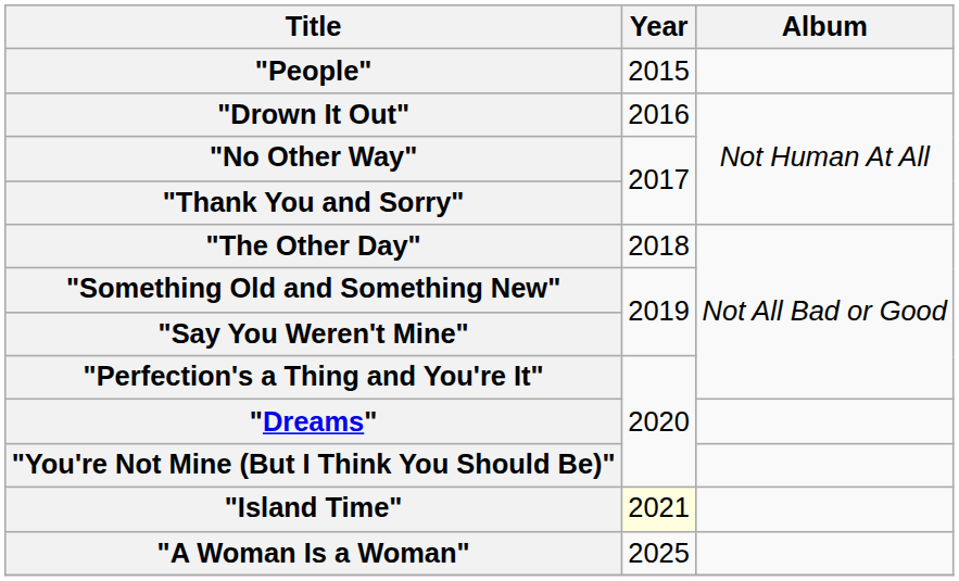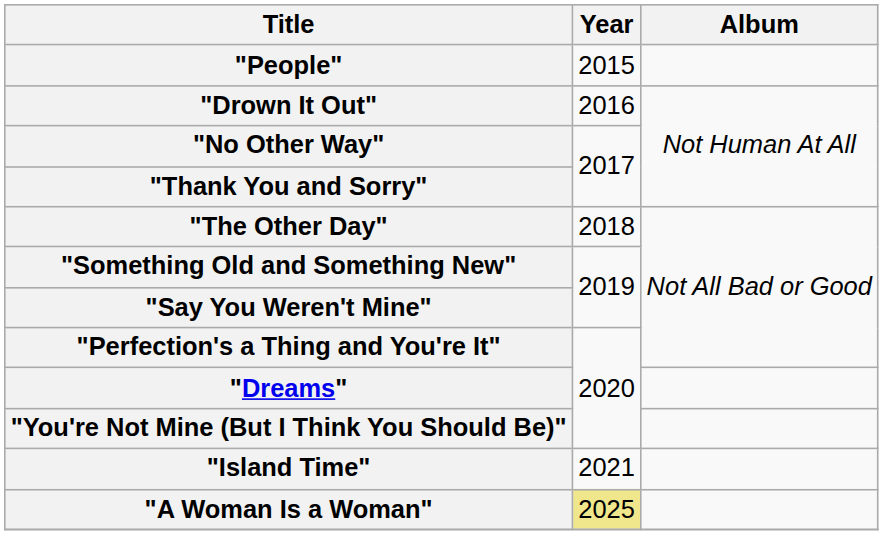"Island Time" | Year: lightyellow background -> no background
"A Woman Is a Woman" | Year: no background -> khaki background
